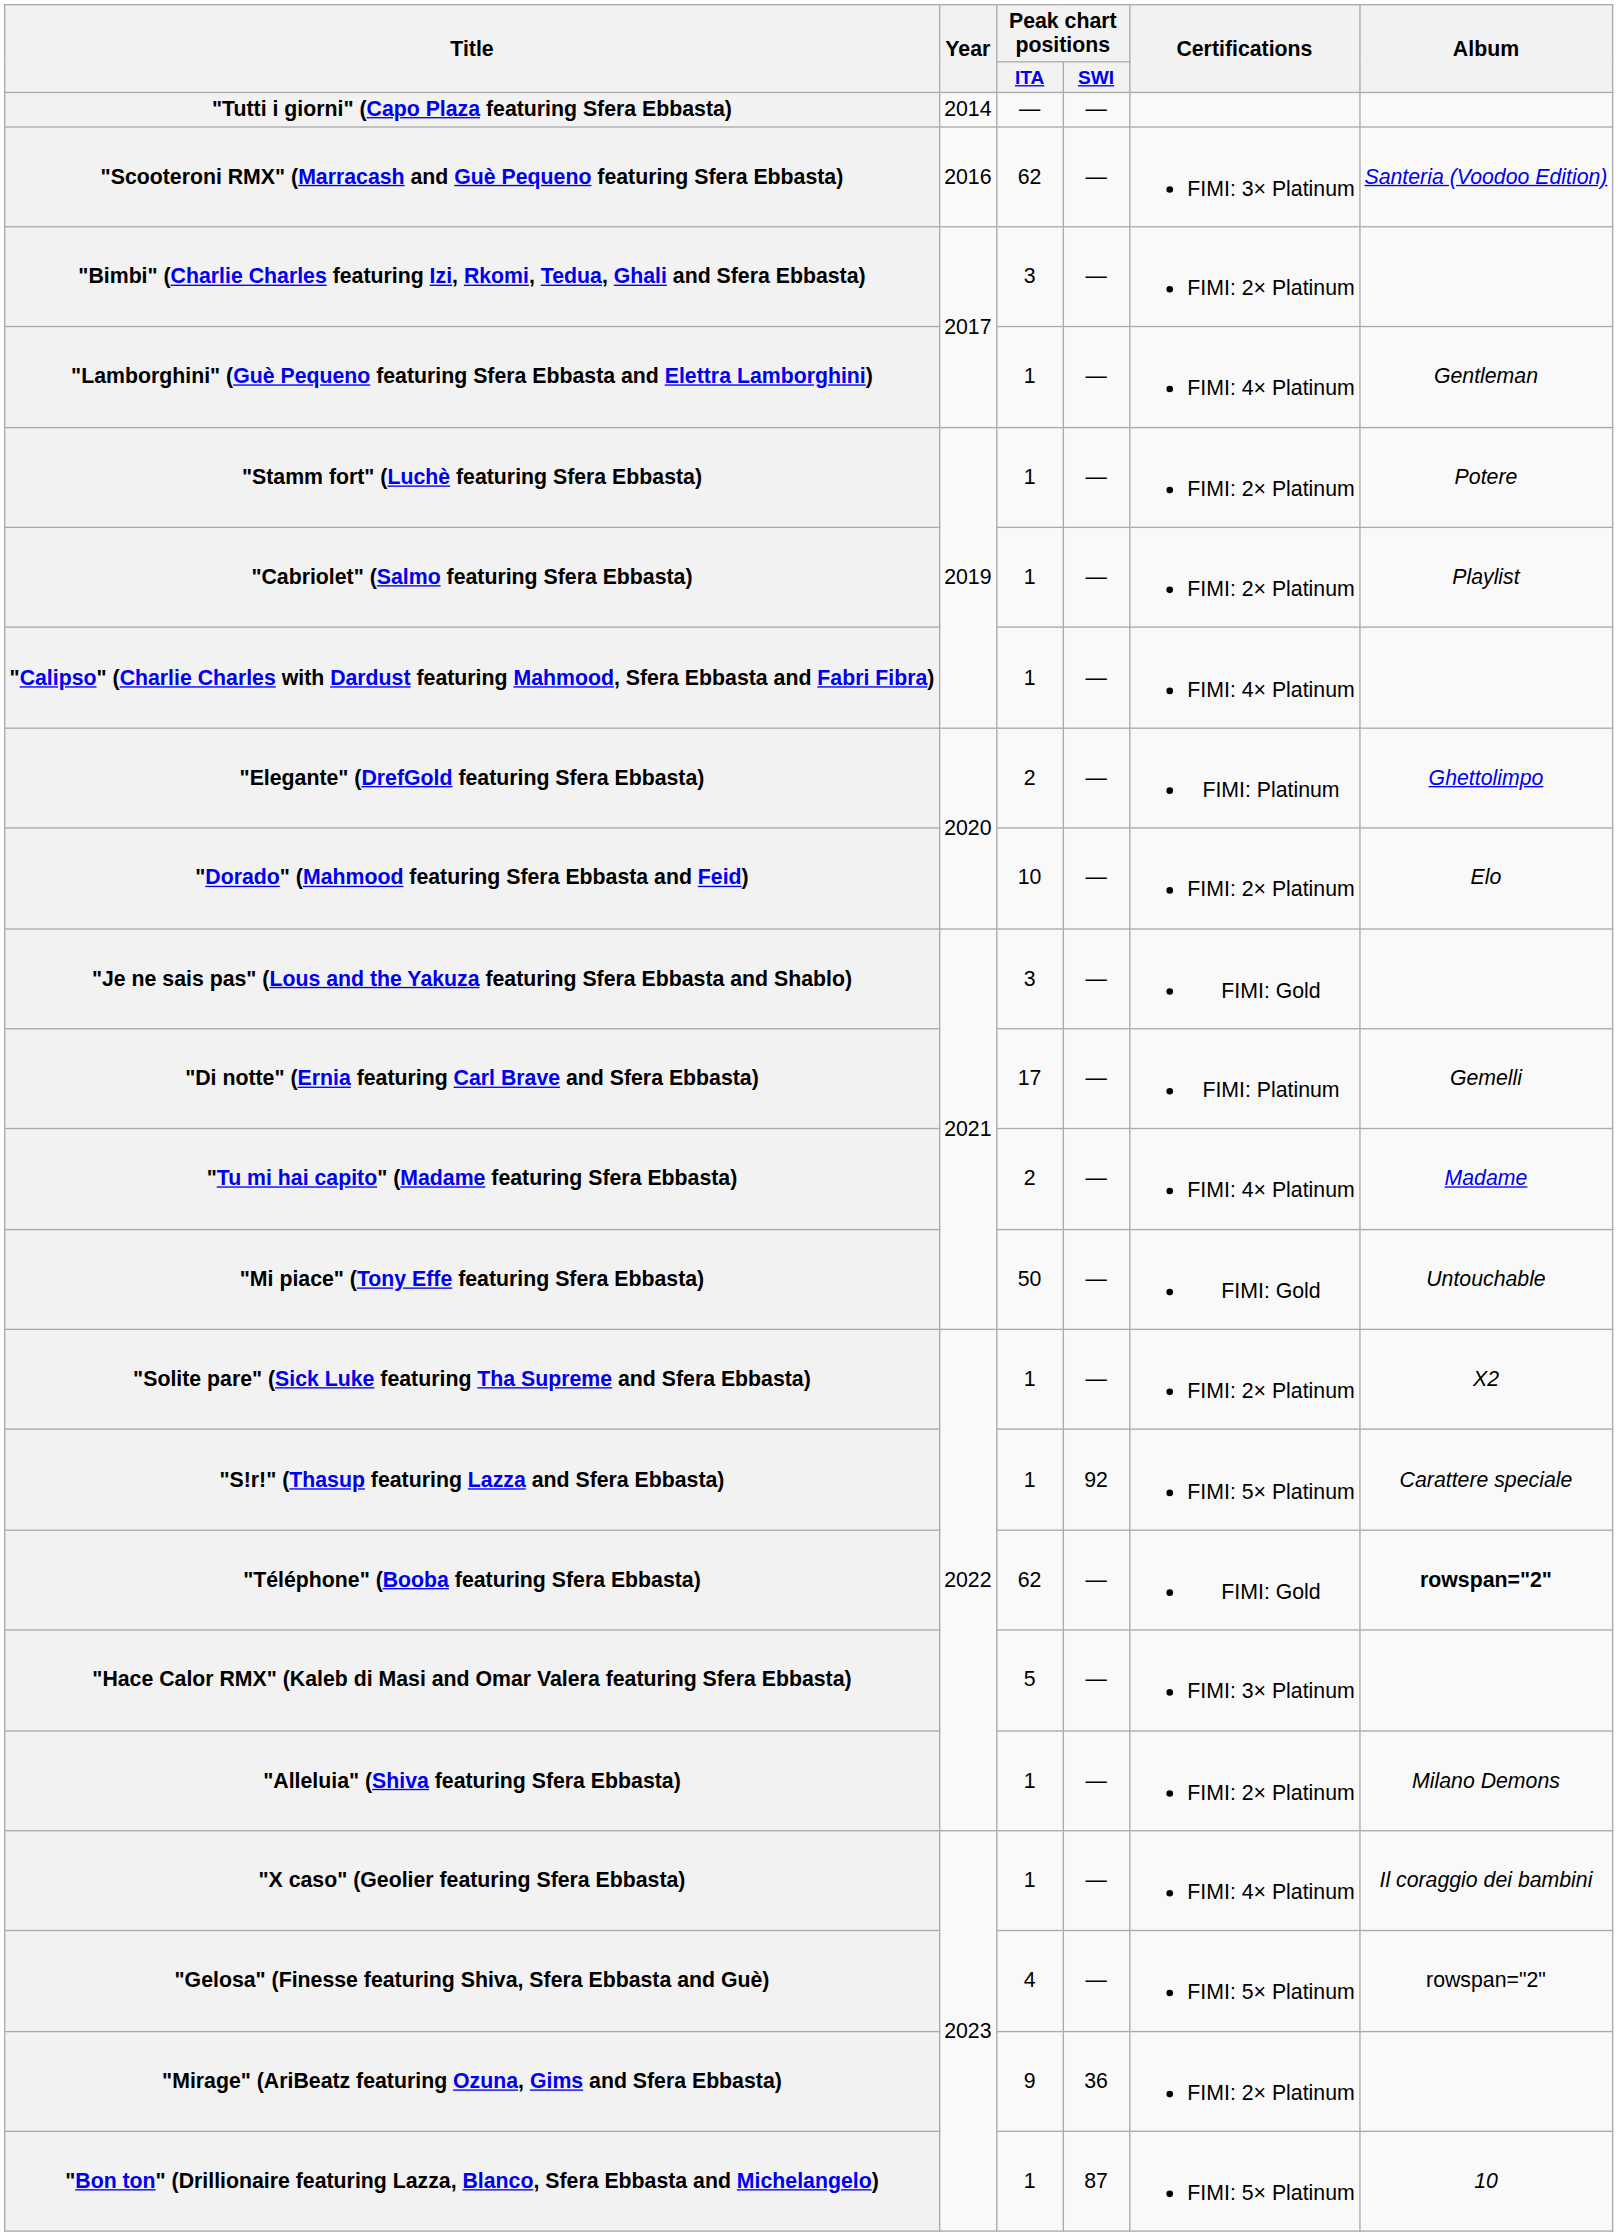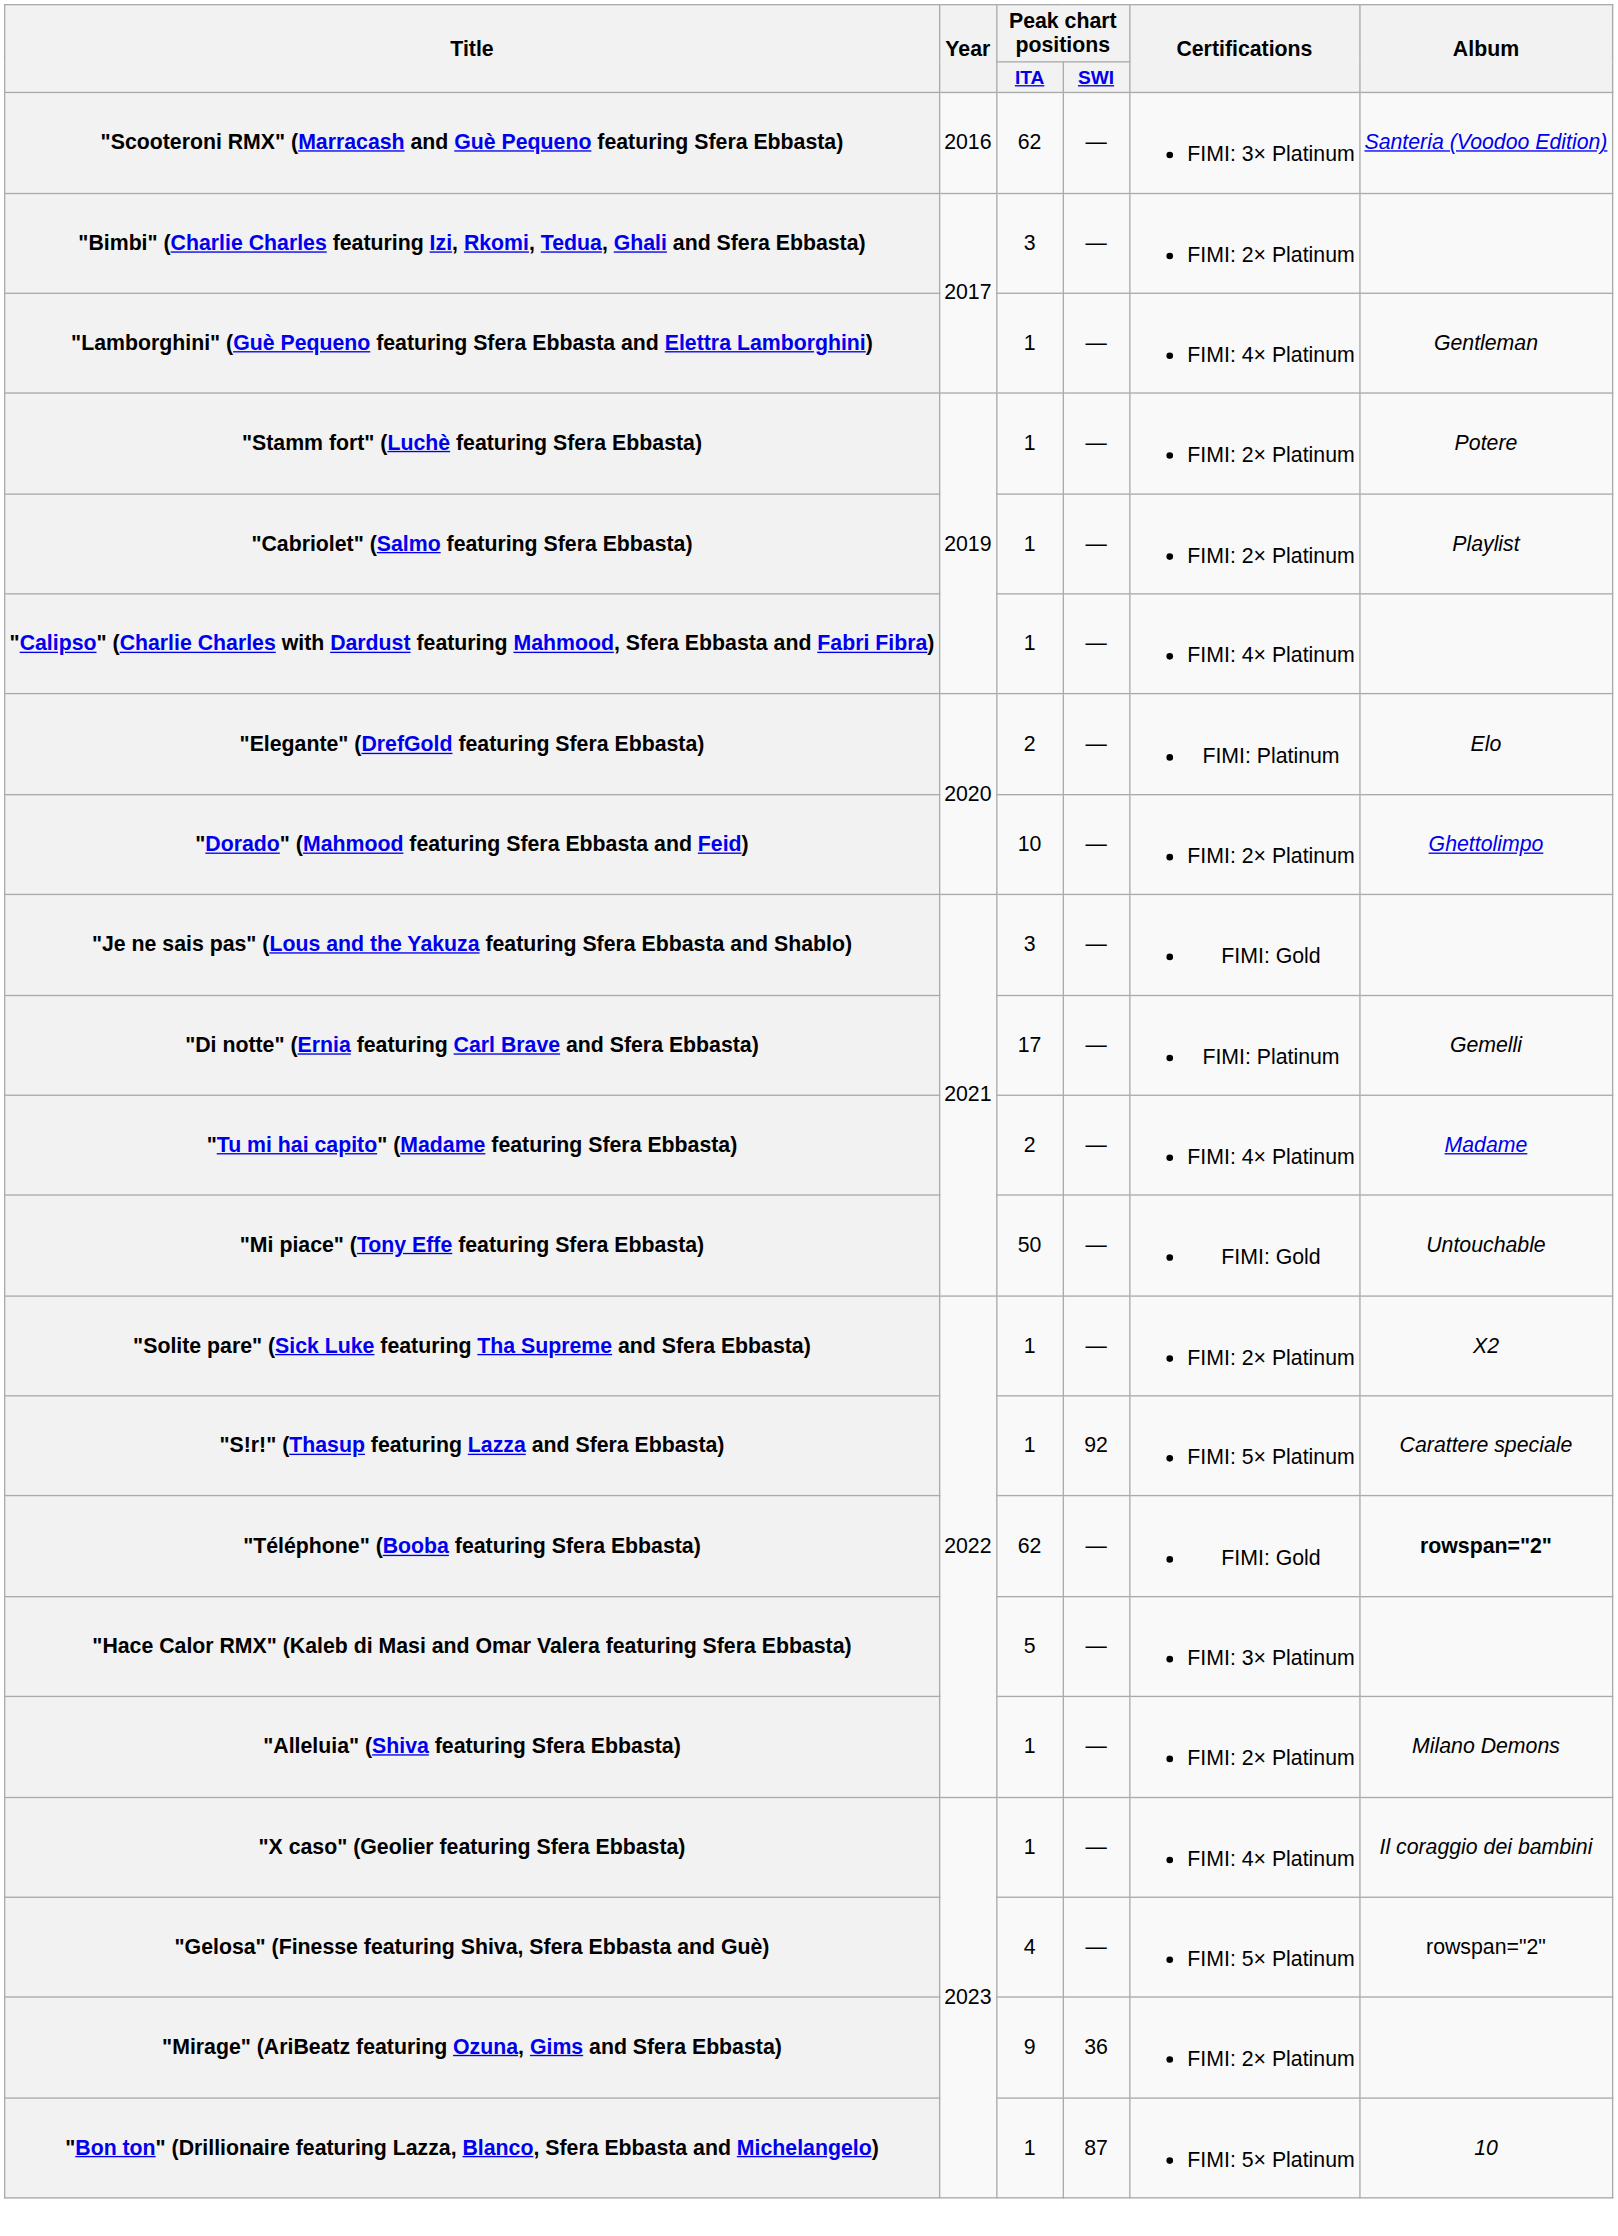- row: "Tutti i giorni" (Capo Plaza featuring Sfera Ebbasta) | 2014 | — | —
"Elegante" (DrefGold featuring Sfera Ebbasta) | Album: Ghettolimpo -> Elo
"Dorado" (Mahmood featuring Sfera Ebbasta and Feid) | Album: Elo -> Ghettolimpo
